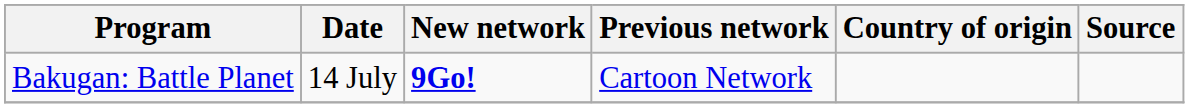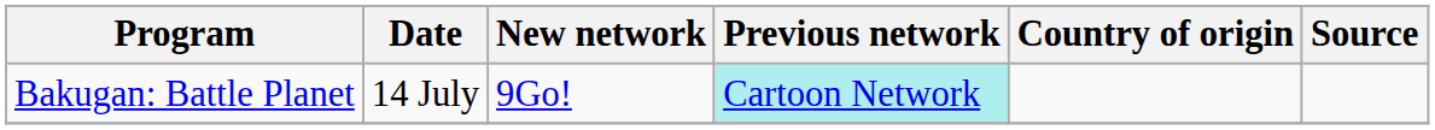Bakugan: Battle Planet | New network: bold -> normal
Bakugan: Battle Planet | Previous network: no background -> paleturquoise background
